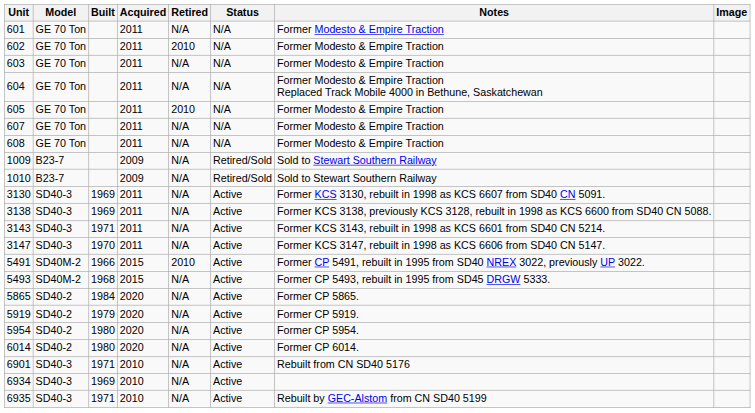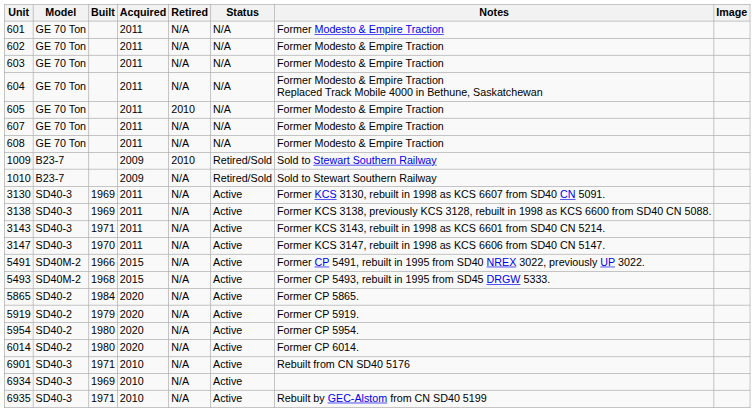602 | Retired: 2010 -> N/A
1009 | Retired: N/A -> 2010
5491 | Retired: 2010 -> N/A
